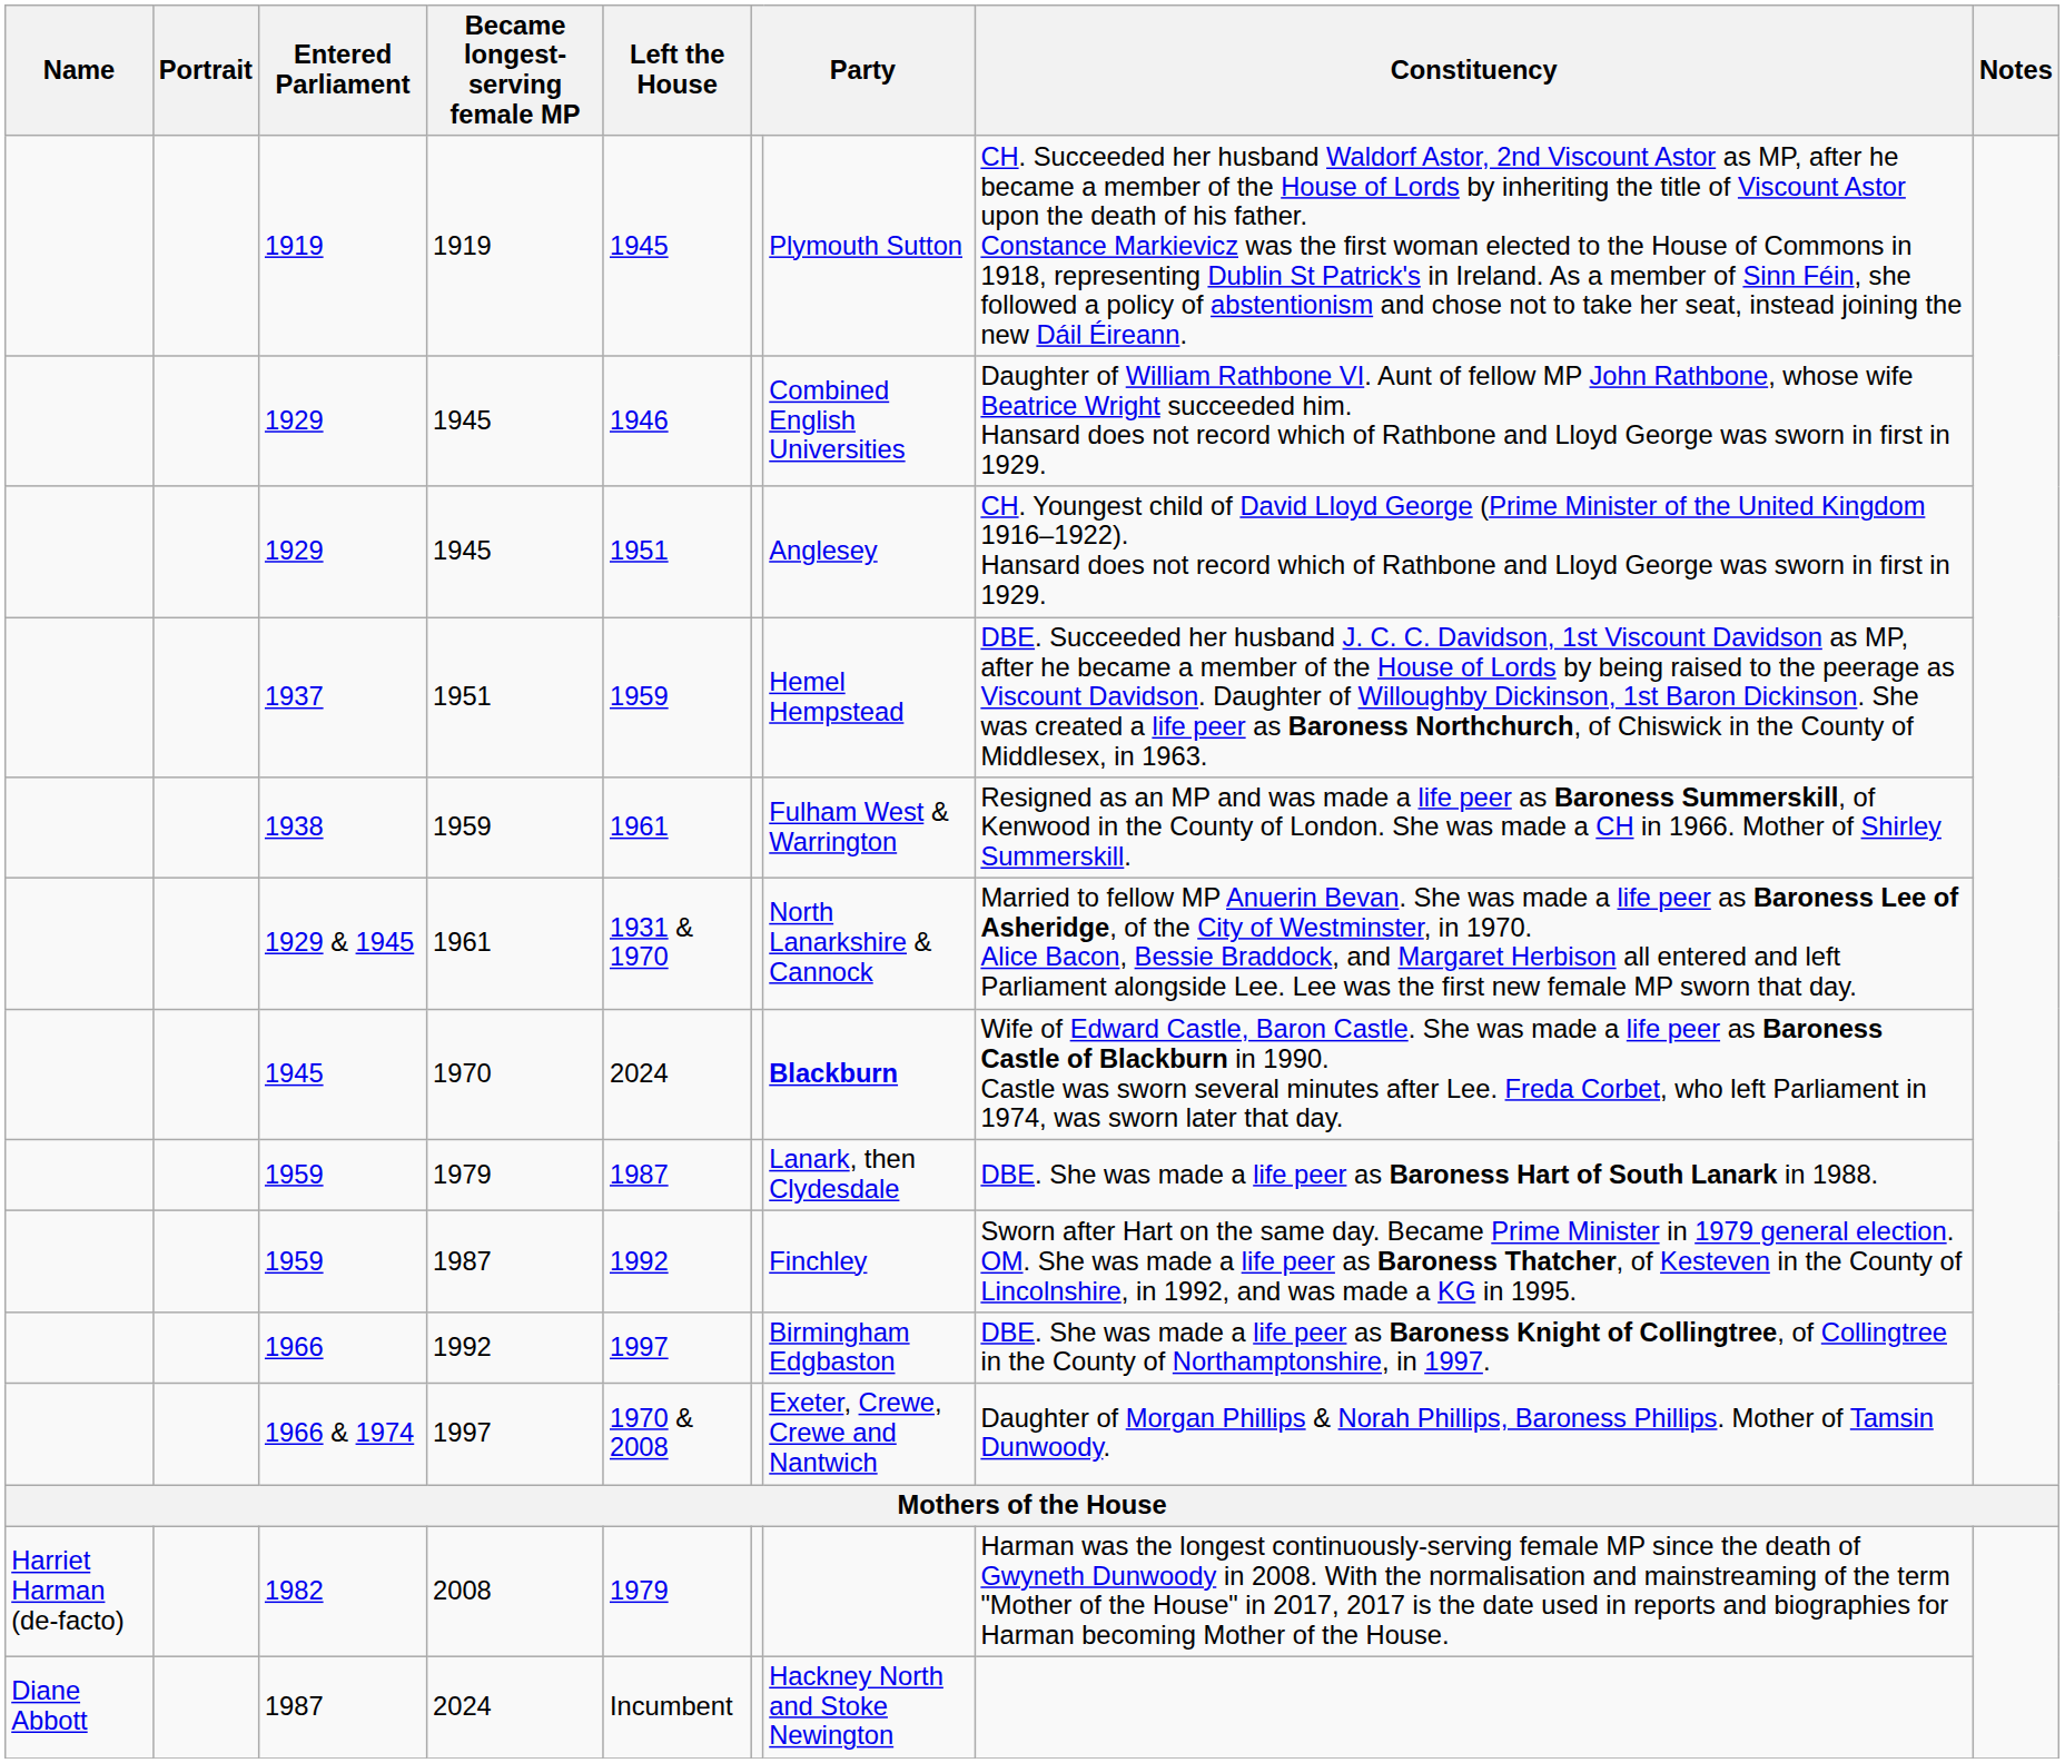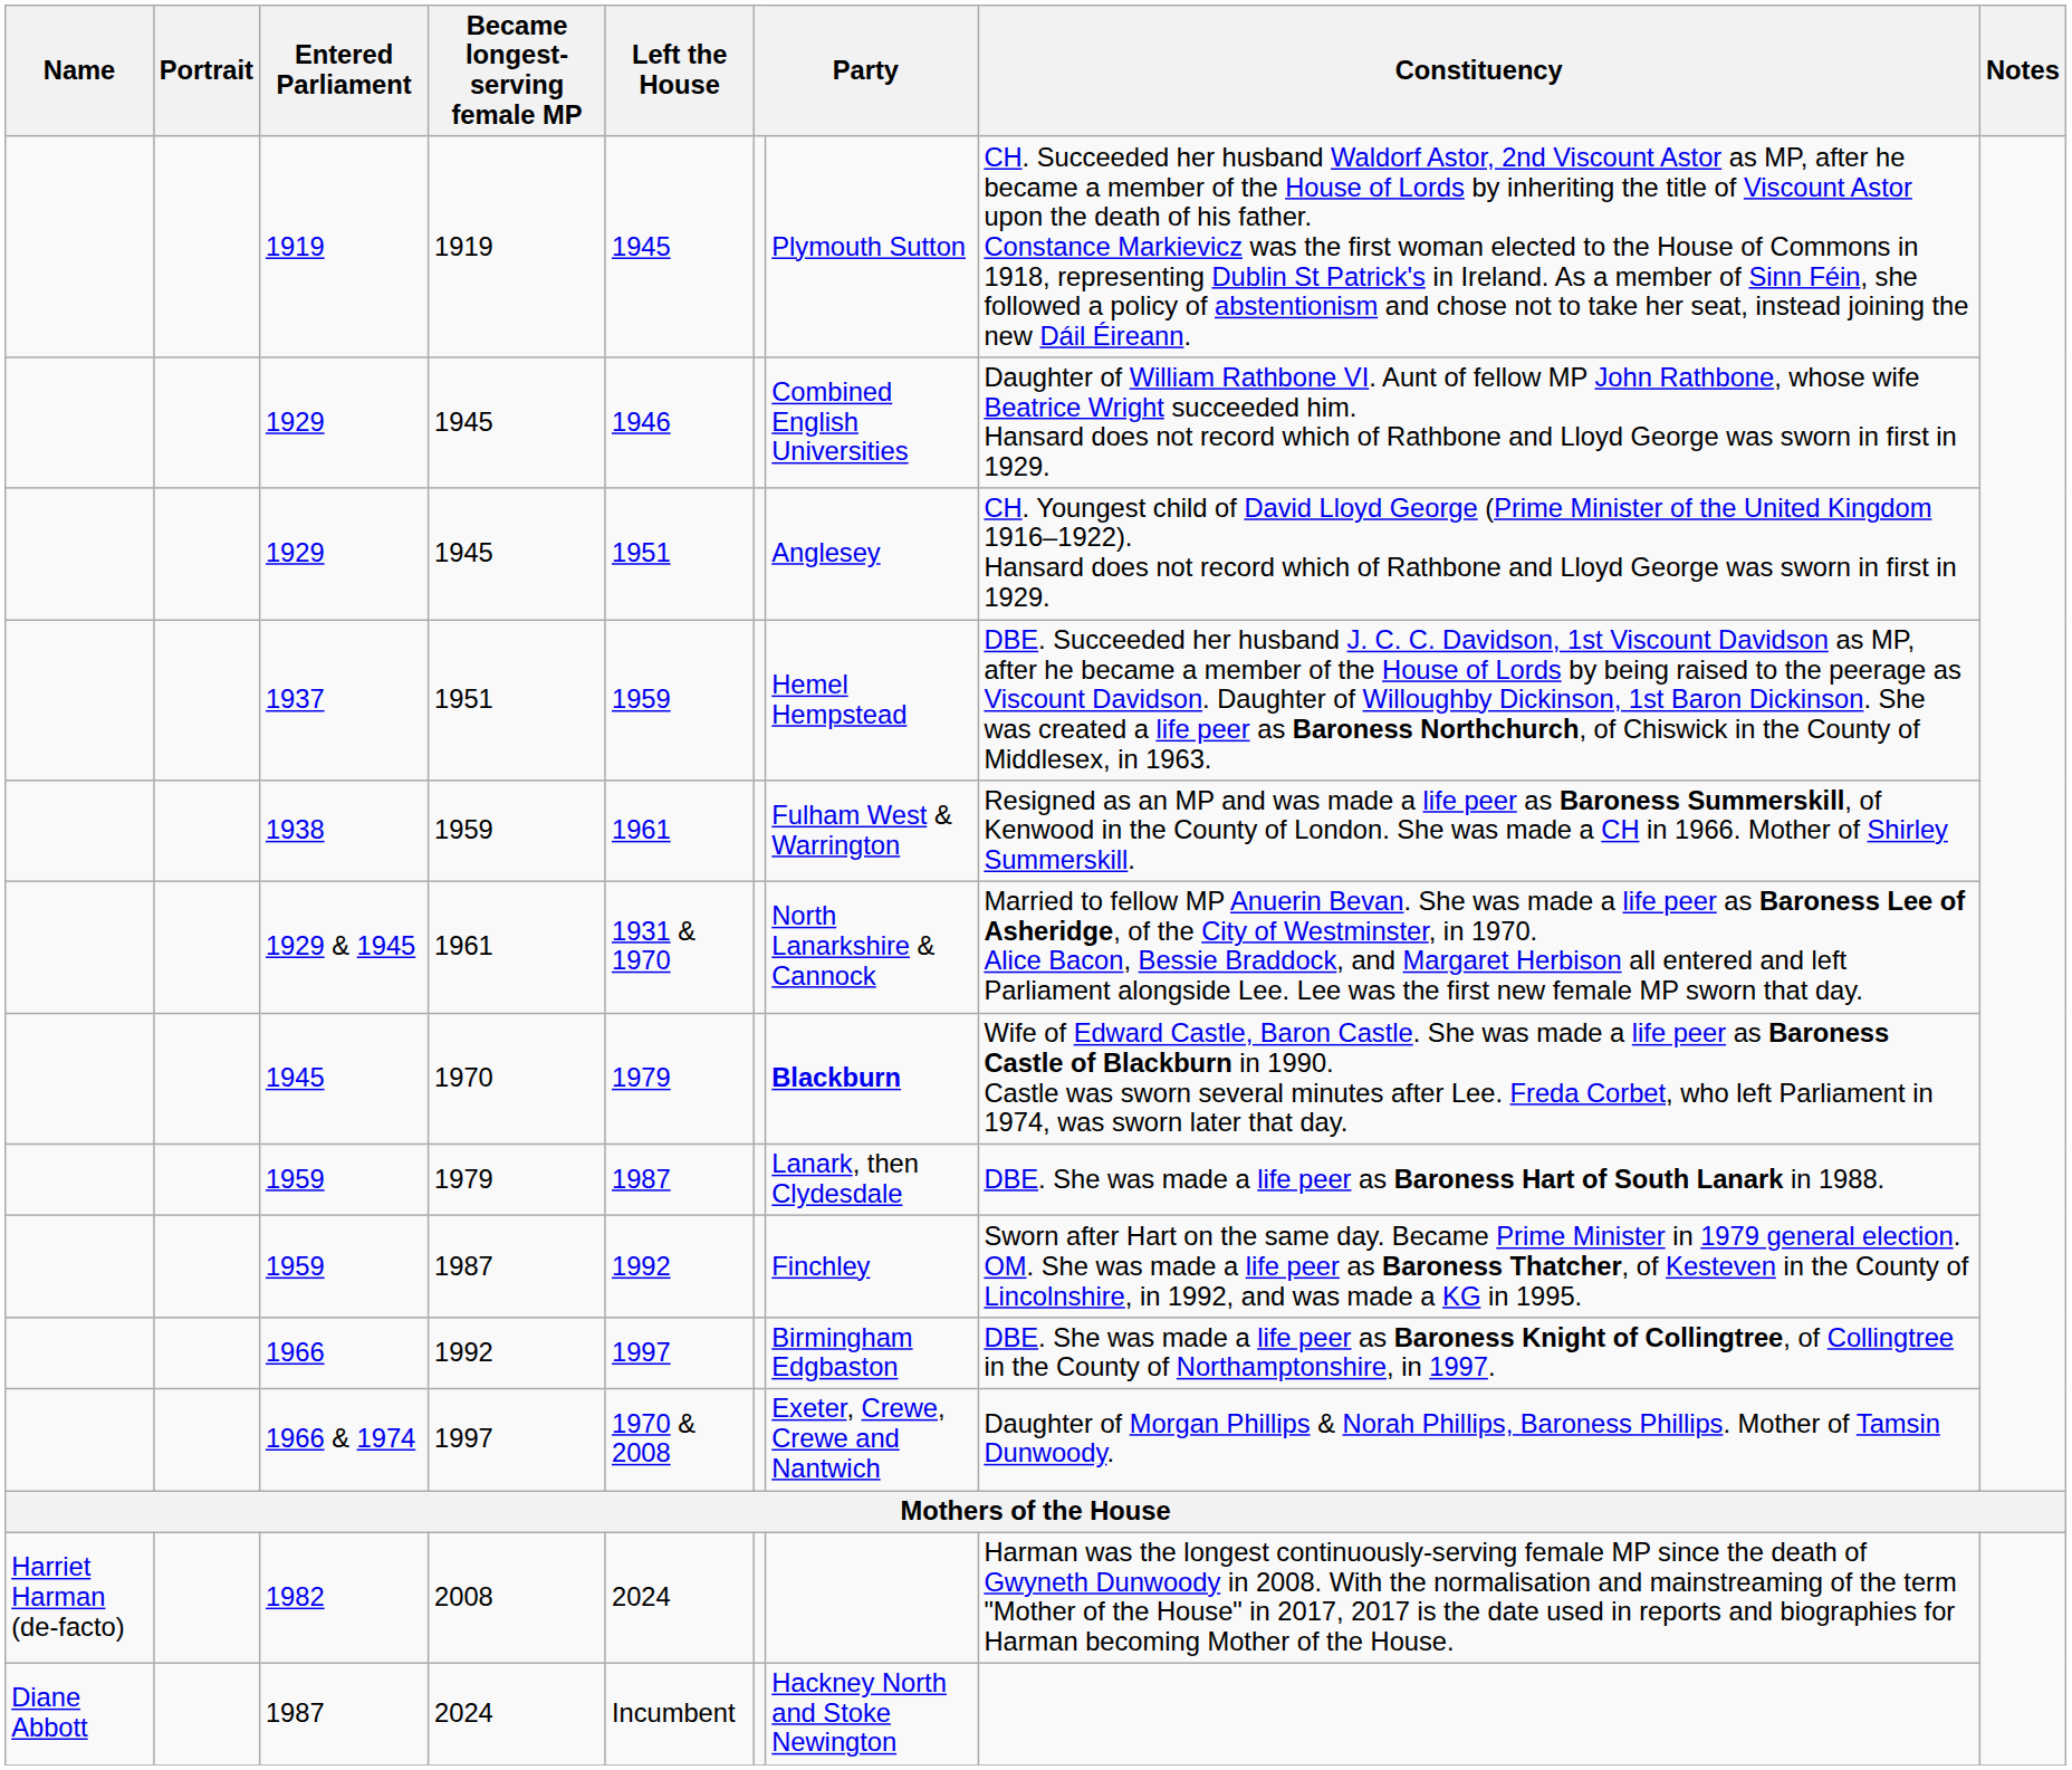1970 | Left the House: 2024 -> 1979
2008 | Left the House: 1979 -> 2024
